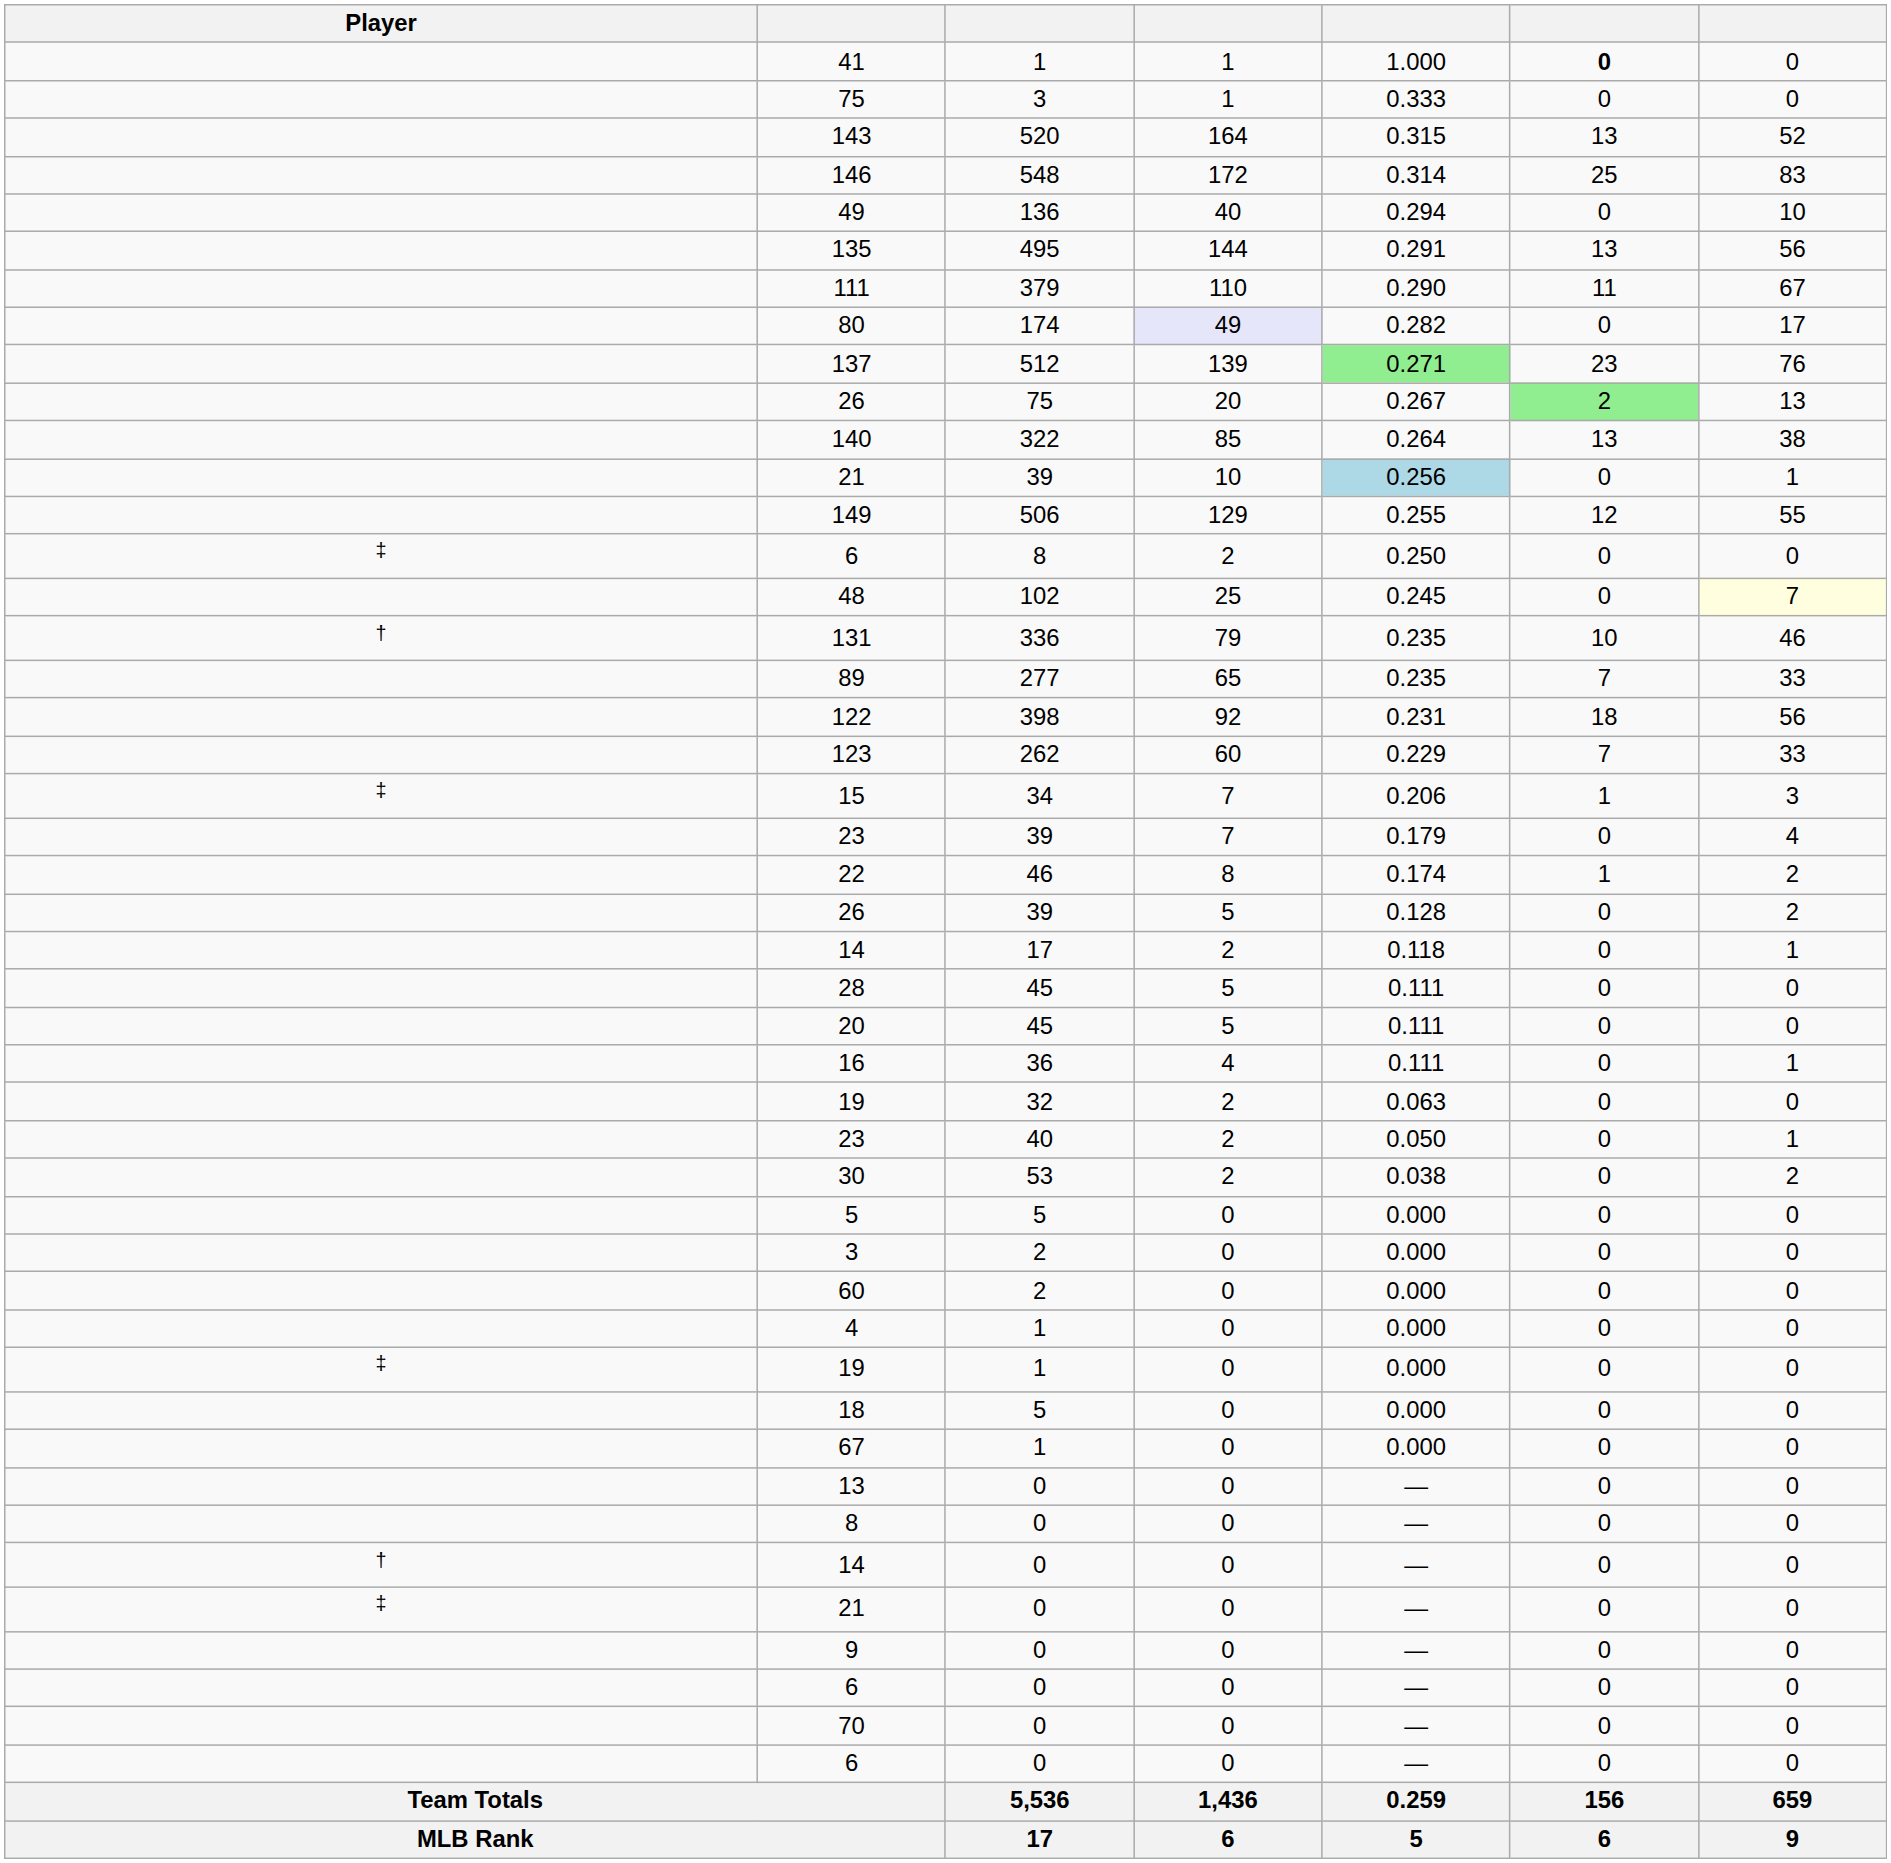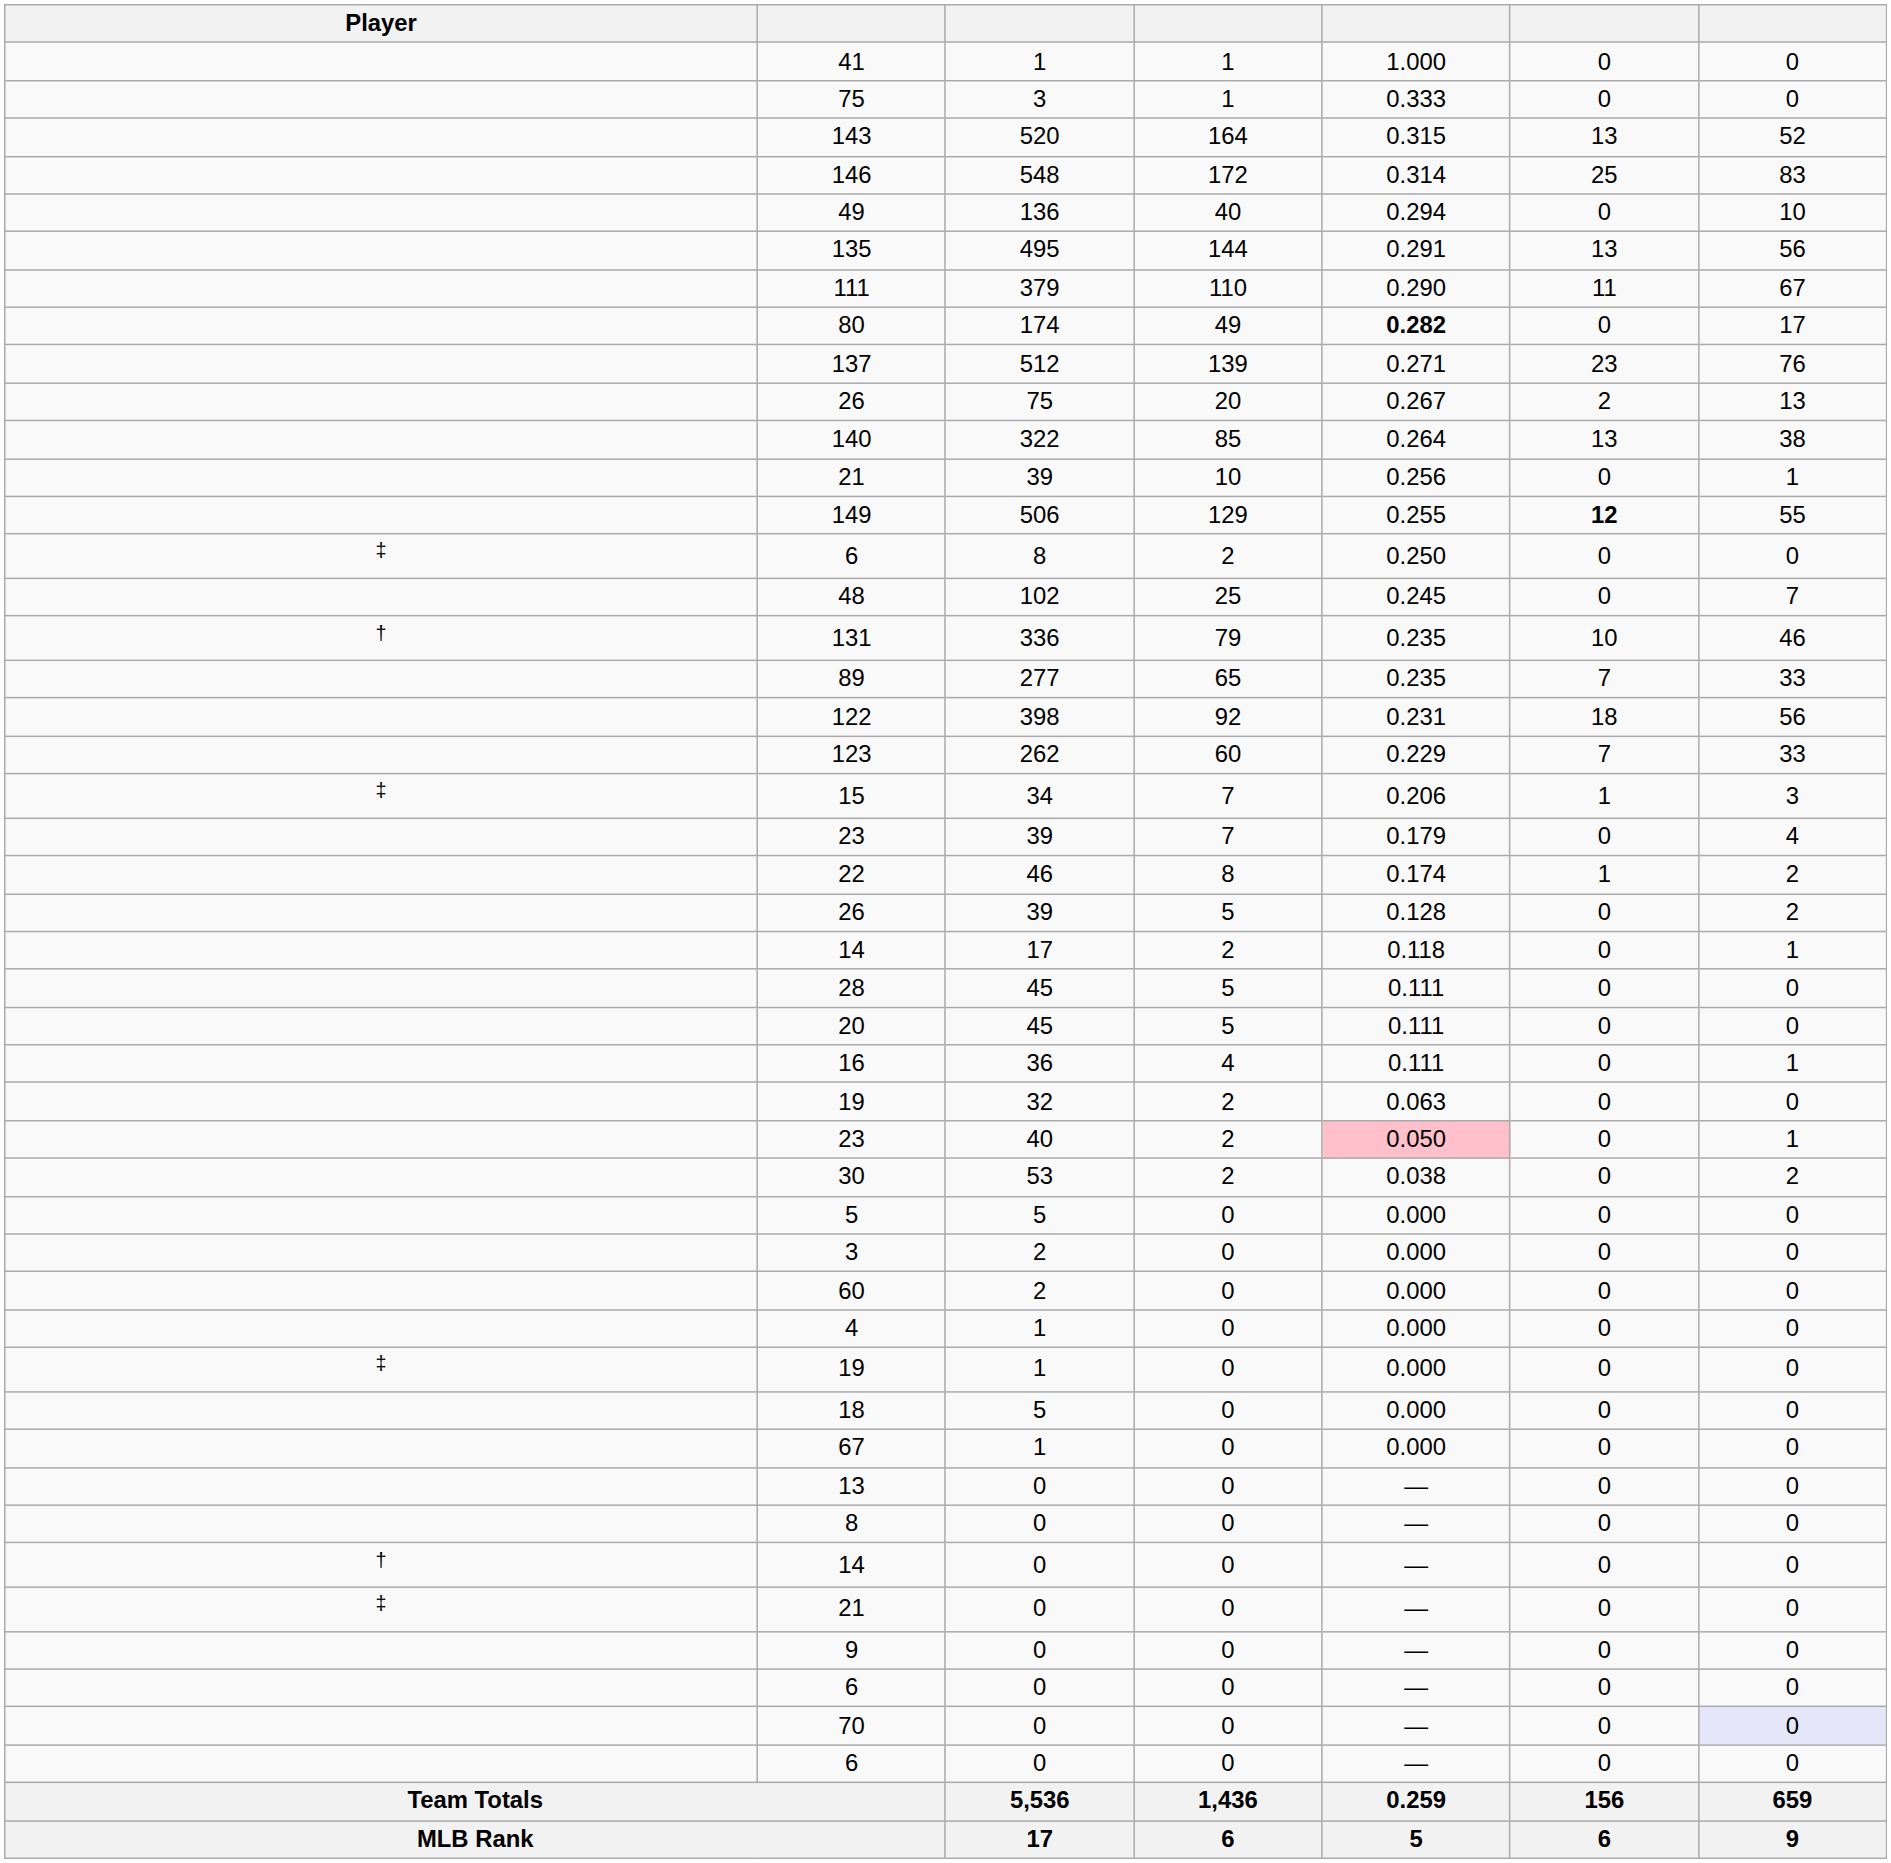41 | column 6: bold -> normal
80 | column 4: lavender background -> no background
80 | column 5: normal -> bold
137 | column 5: lightgreen background -> no background
26 / 75 | column 6: lightgreen background -> no background
21 / 39 | column 5: lightblue background -> no background
149 | column 6: normal -> bold
48 | column 7: lightyellow background -> no background
23 / 40 | column 5: no background -> pink background
70 | column 7: no background -> lavender background
